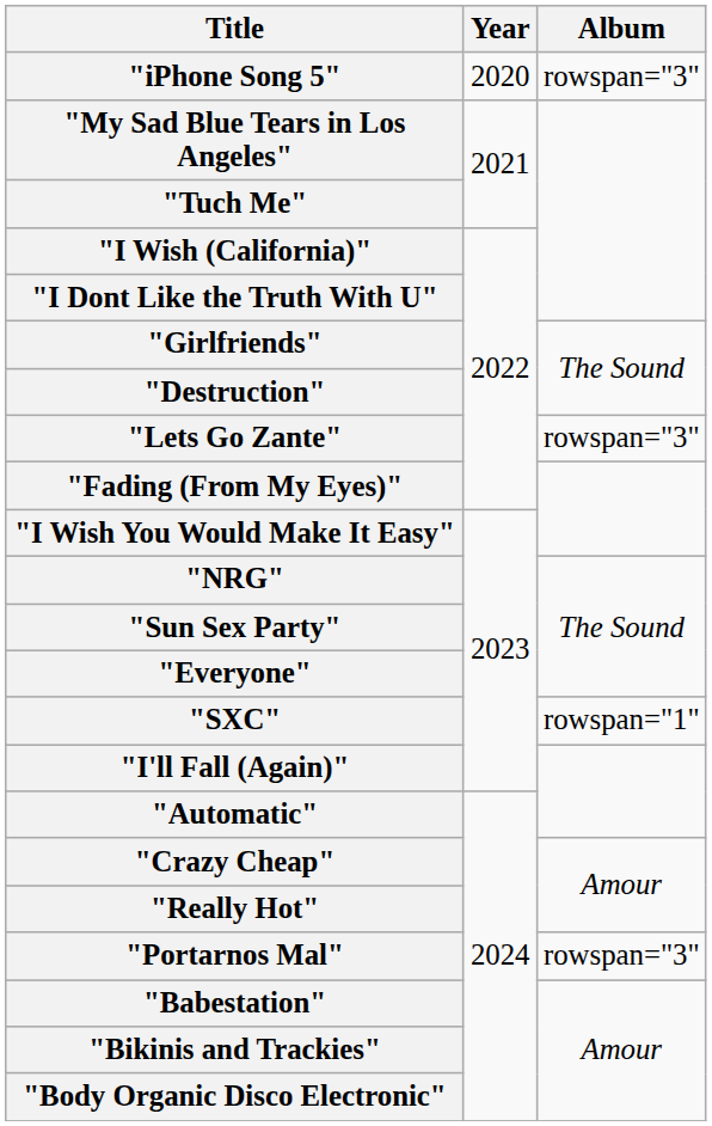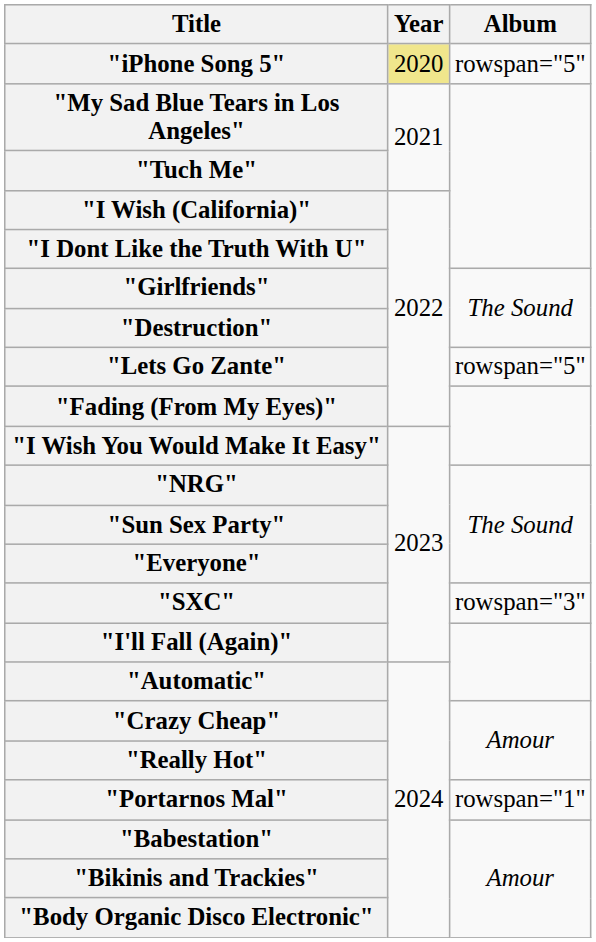"iPhone Song 5" | Year: no background -> khaki background
"iPhone Song 5" | Album: rowspan="3" -> rowspan="5"
"Lets Go Zante" | Album: rowspan="3" -> rowspan="5"
"SXC" | Album: rowspan="1" -> rowspan="3"
"Portarnos Mal" | Album: rowspan="3" -> rowspan="1"
